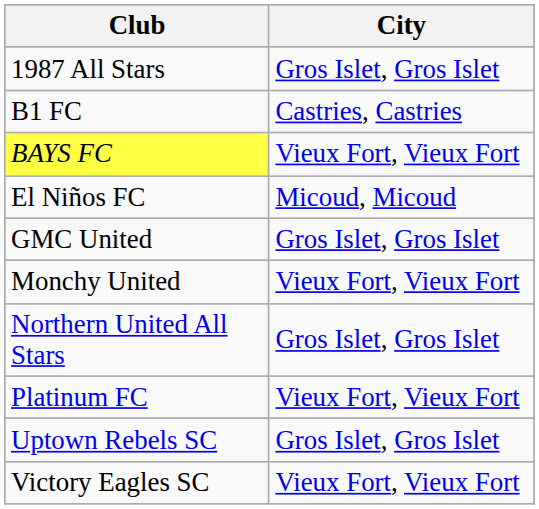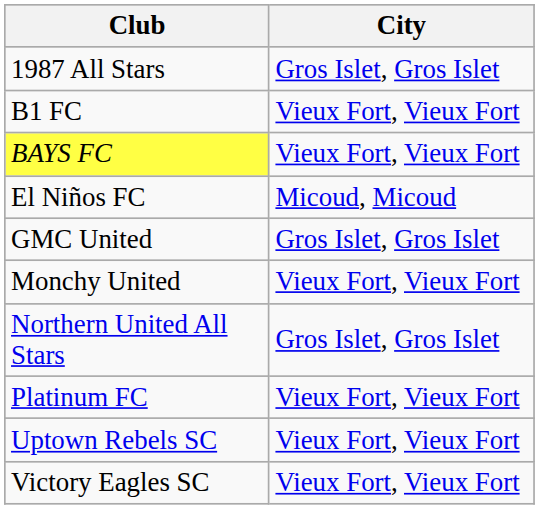B1 FC | City: Castries, Castries -> Vieux Fort, Vieux Fort
Uptown Rebels SC | City: Gros Islet, Gros Islet -> Vieux Fort, Vieux Fort
